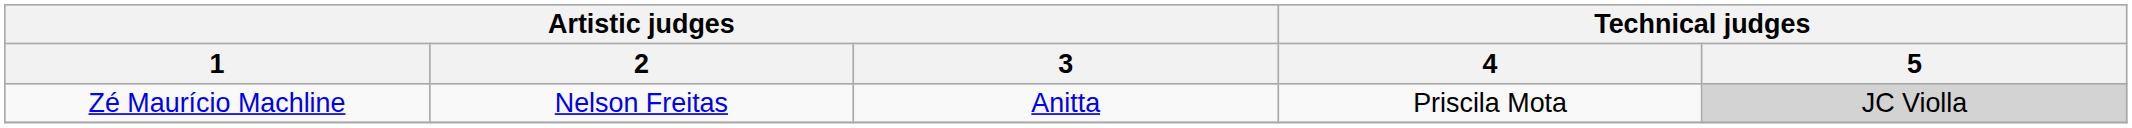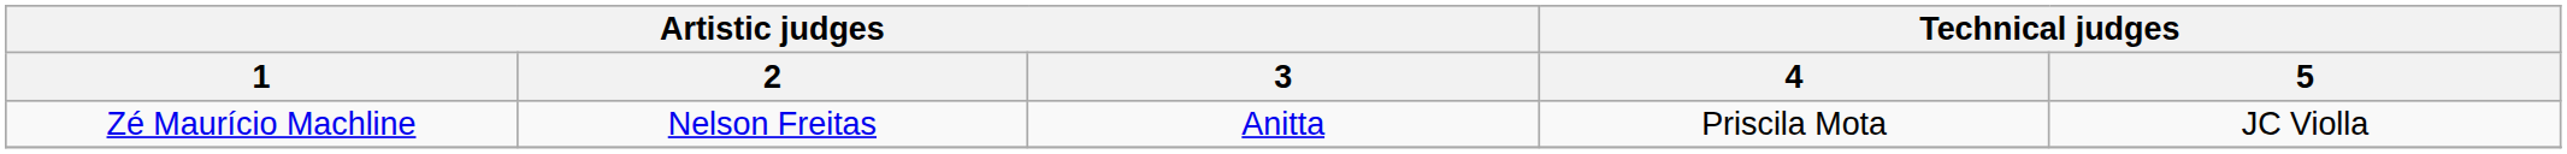Zé Maurício Machline | Technical judges / 5: lightgrey background -> no background
